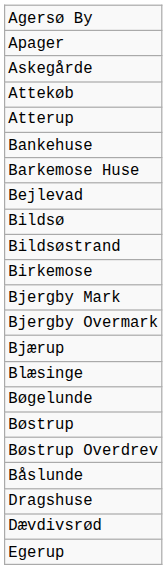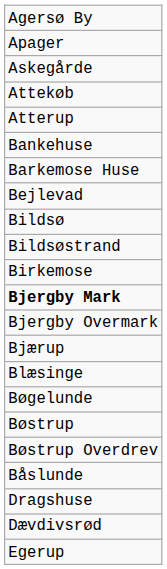row 12 | column 1: normal -> bold
